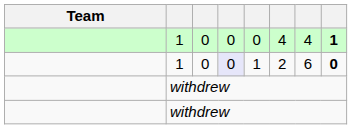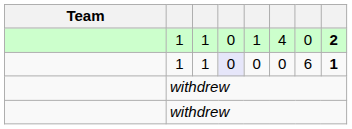row 2 | column 3: 0 -> 1
row 2 | column 5: 0 -> 1
row 2 | column 7: 4 -> 0
row 2 | column 8: 1 -> 2
row 3 | column 3: 0 -> 1
row 3 | column 5: 1 -> 0
row 3 | column 6: 2 -> 0
row 3 | column 8: 0 -> 1
